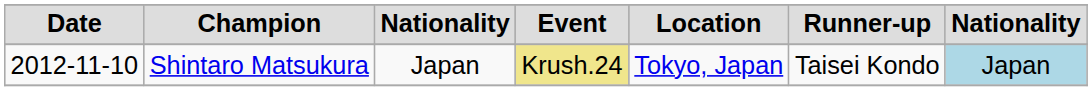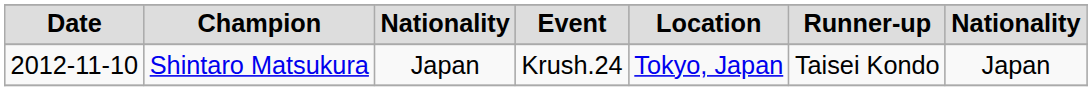Shintaro Matsukura | Event: khaki background -> no background
Shintaro Matsukura | column 7: lightblue background -> no background
